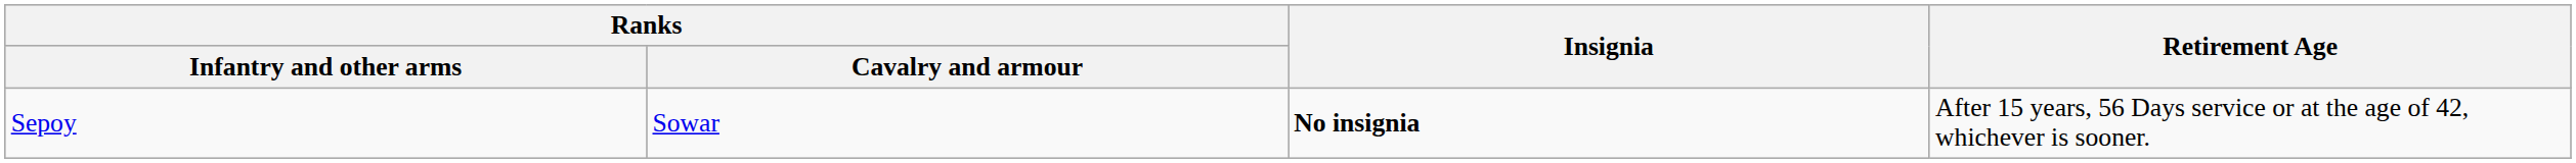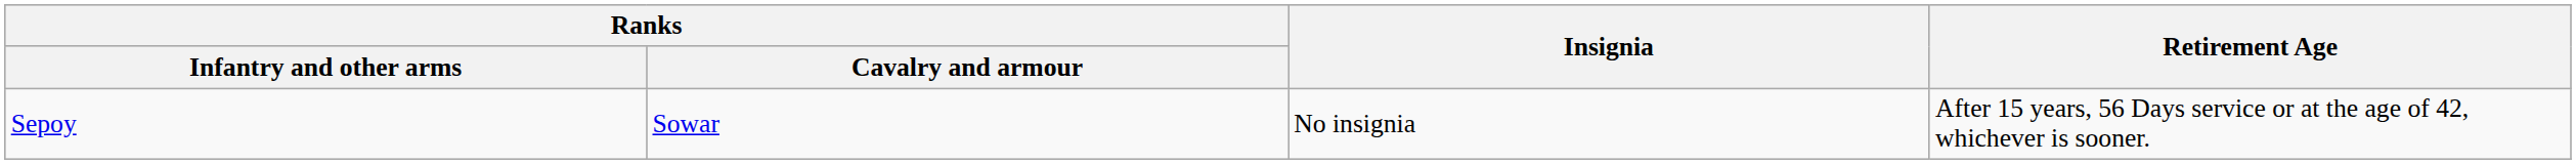Sepoy | Insignia: bold -> normal
